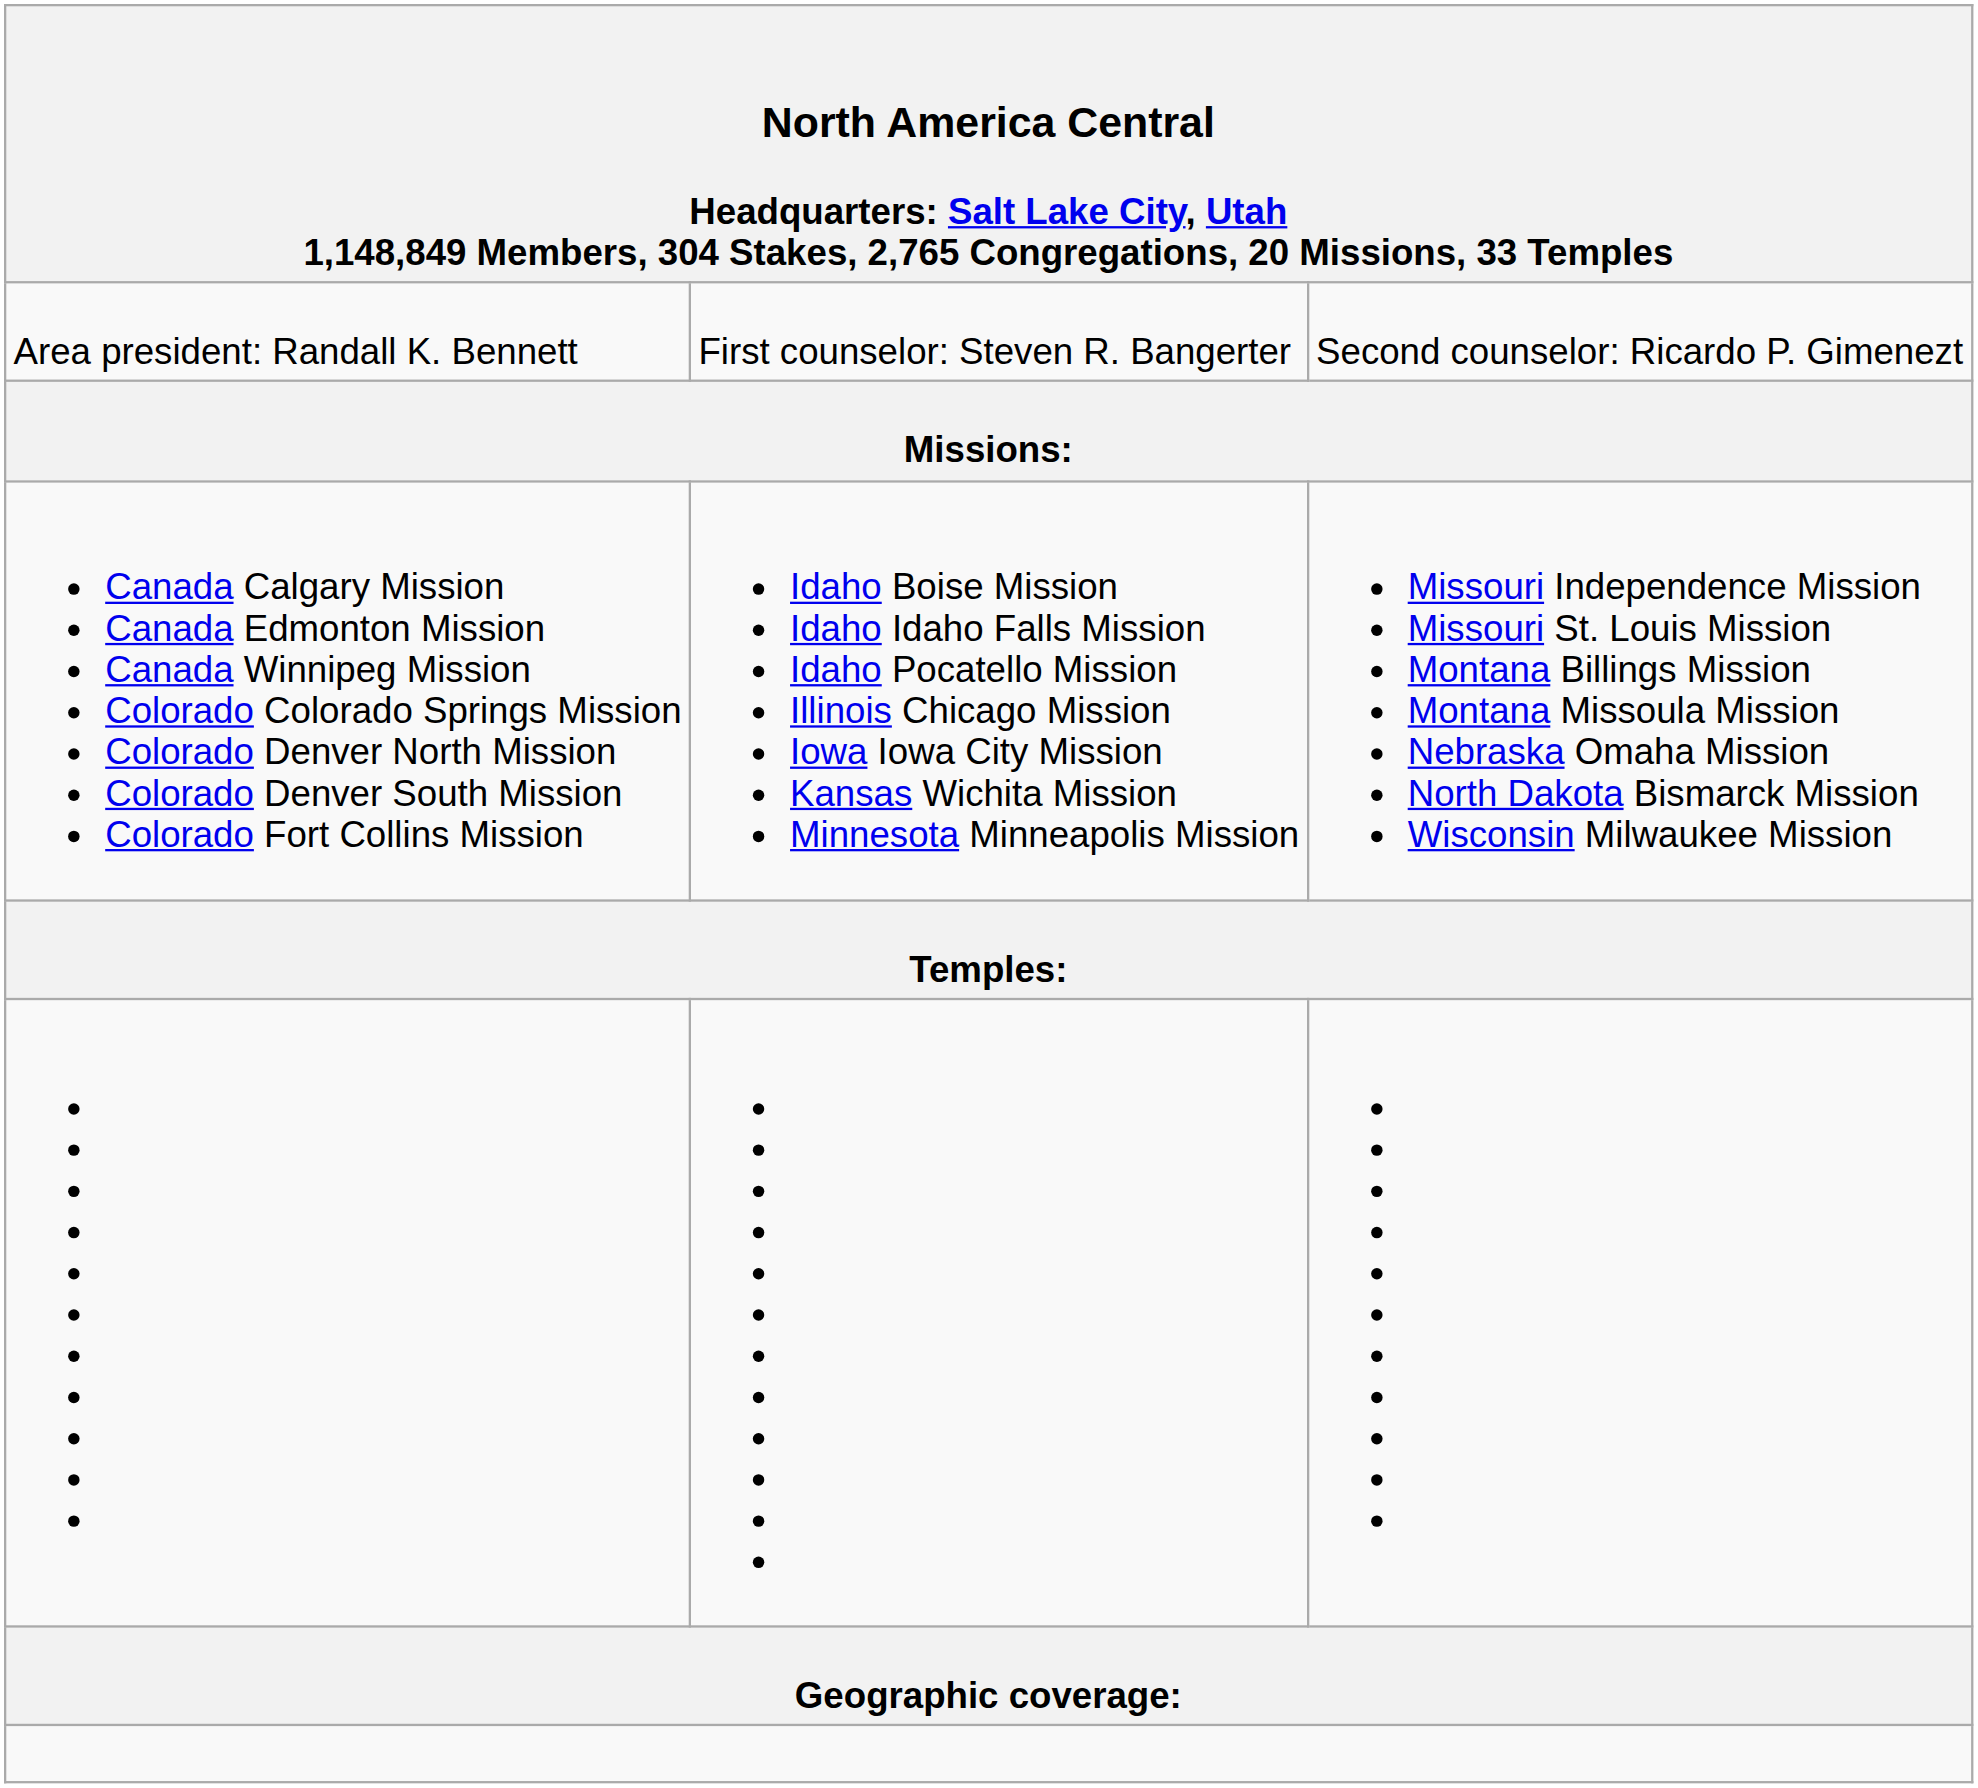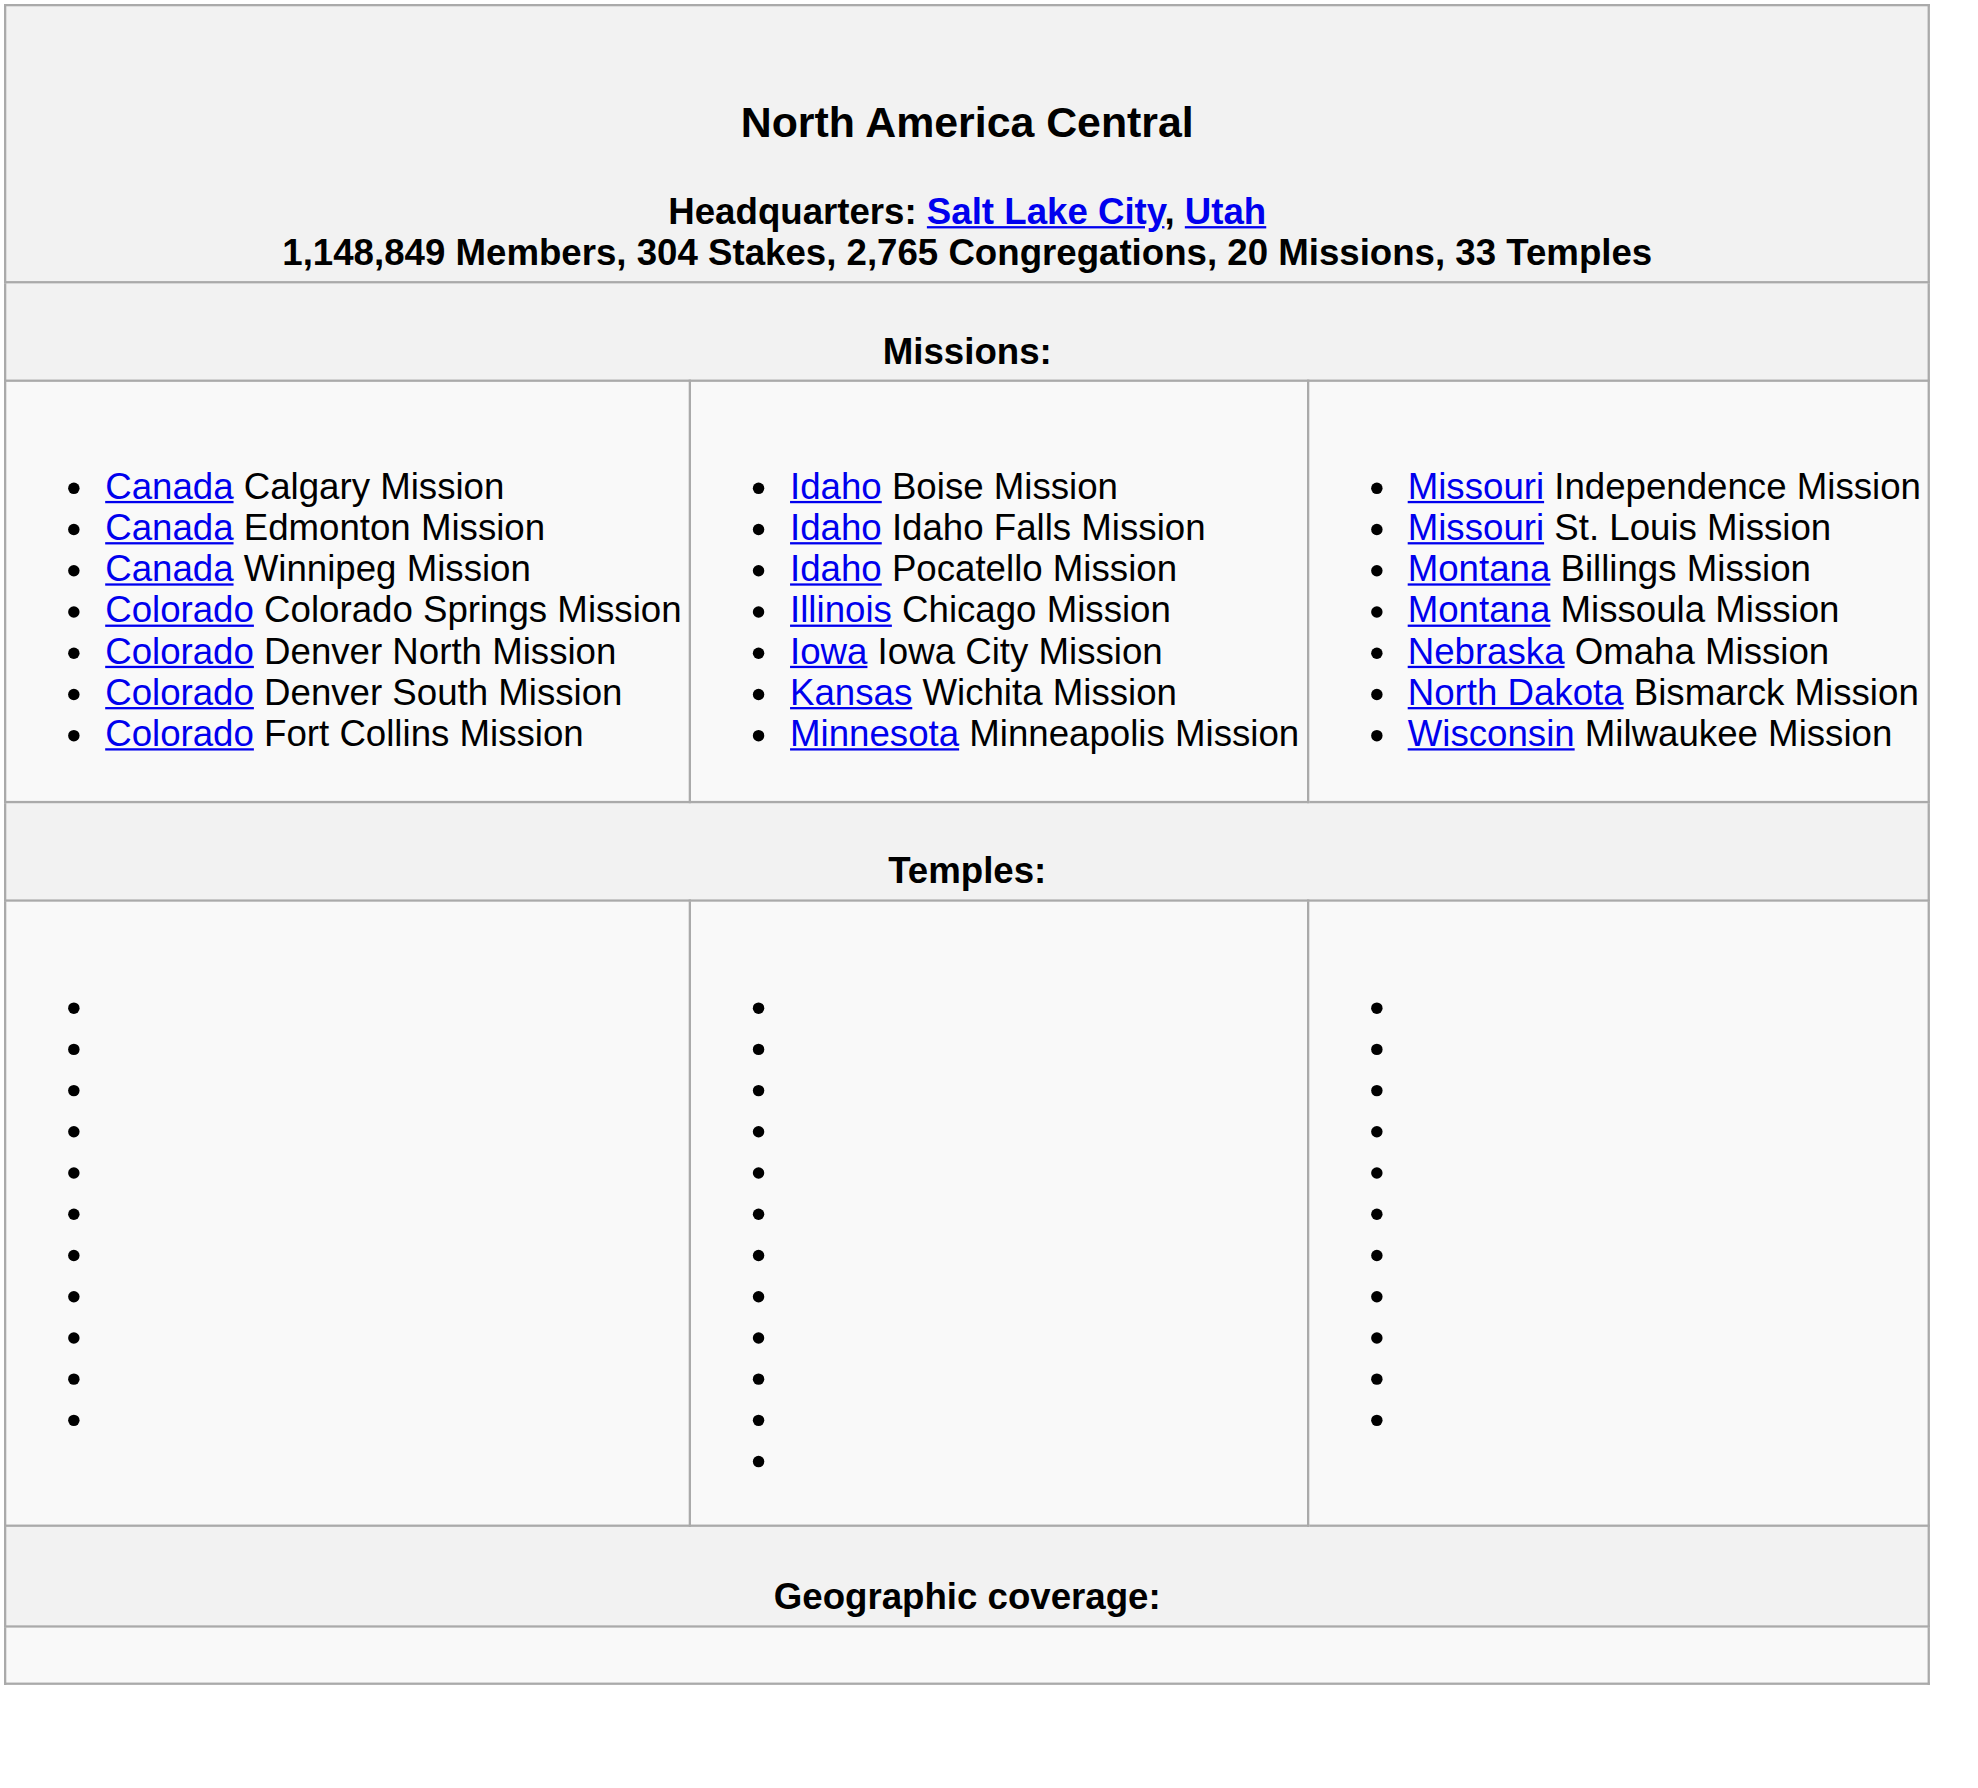- row: Area president: Randall K. Bennett | First counselor: Steven R. Bangerter | Second counselor: Ricardo P. Gimenezt
